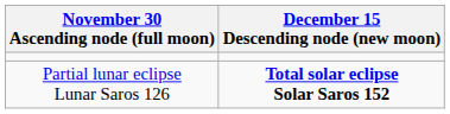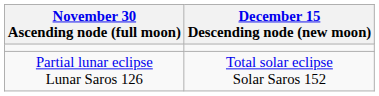row 3 | December 15 Descending node (new moon): bold -> normal
